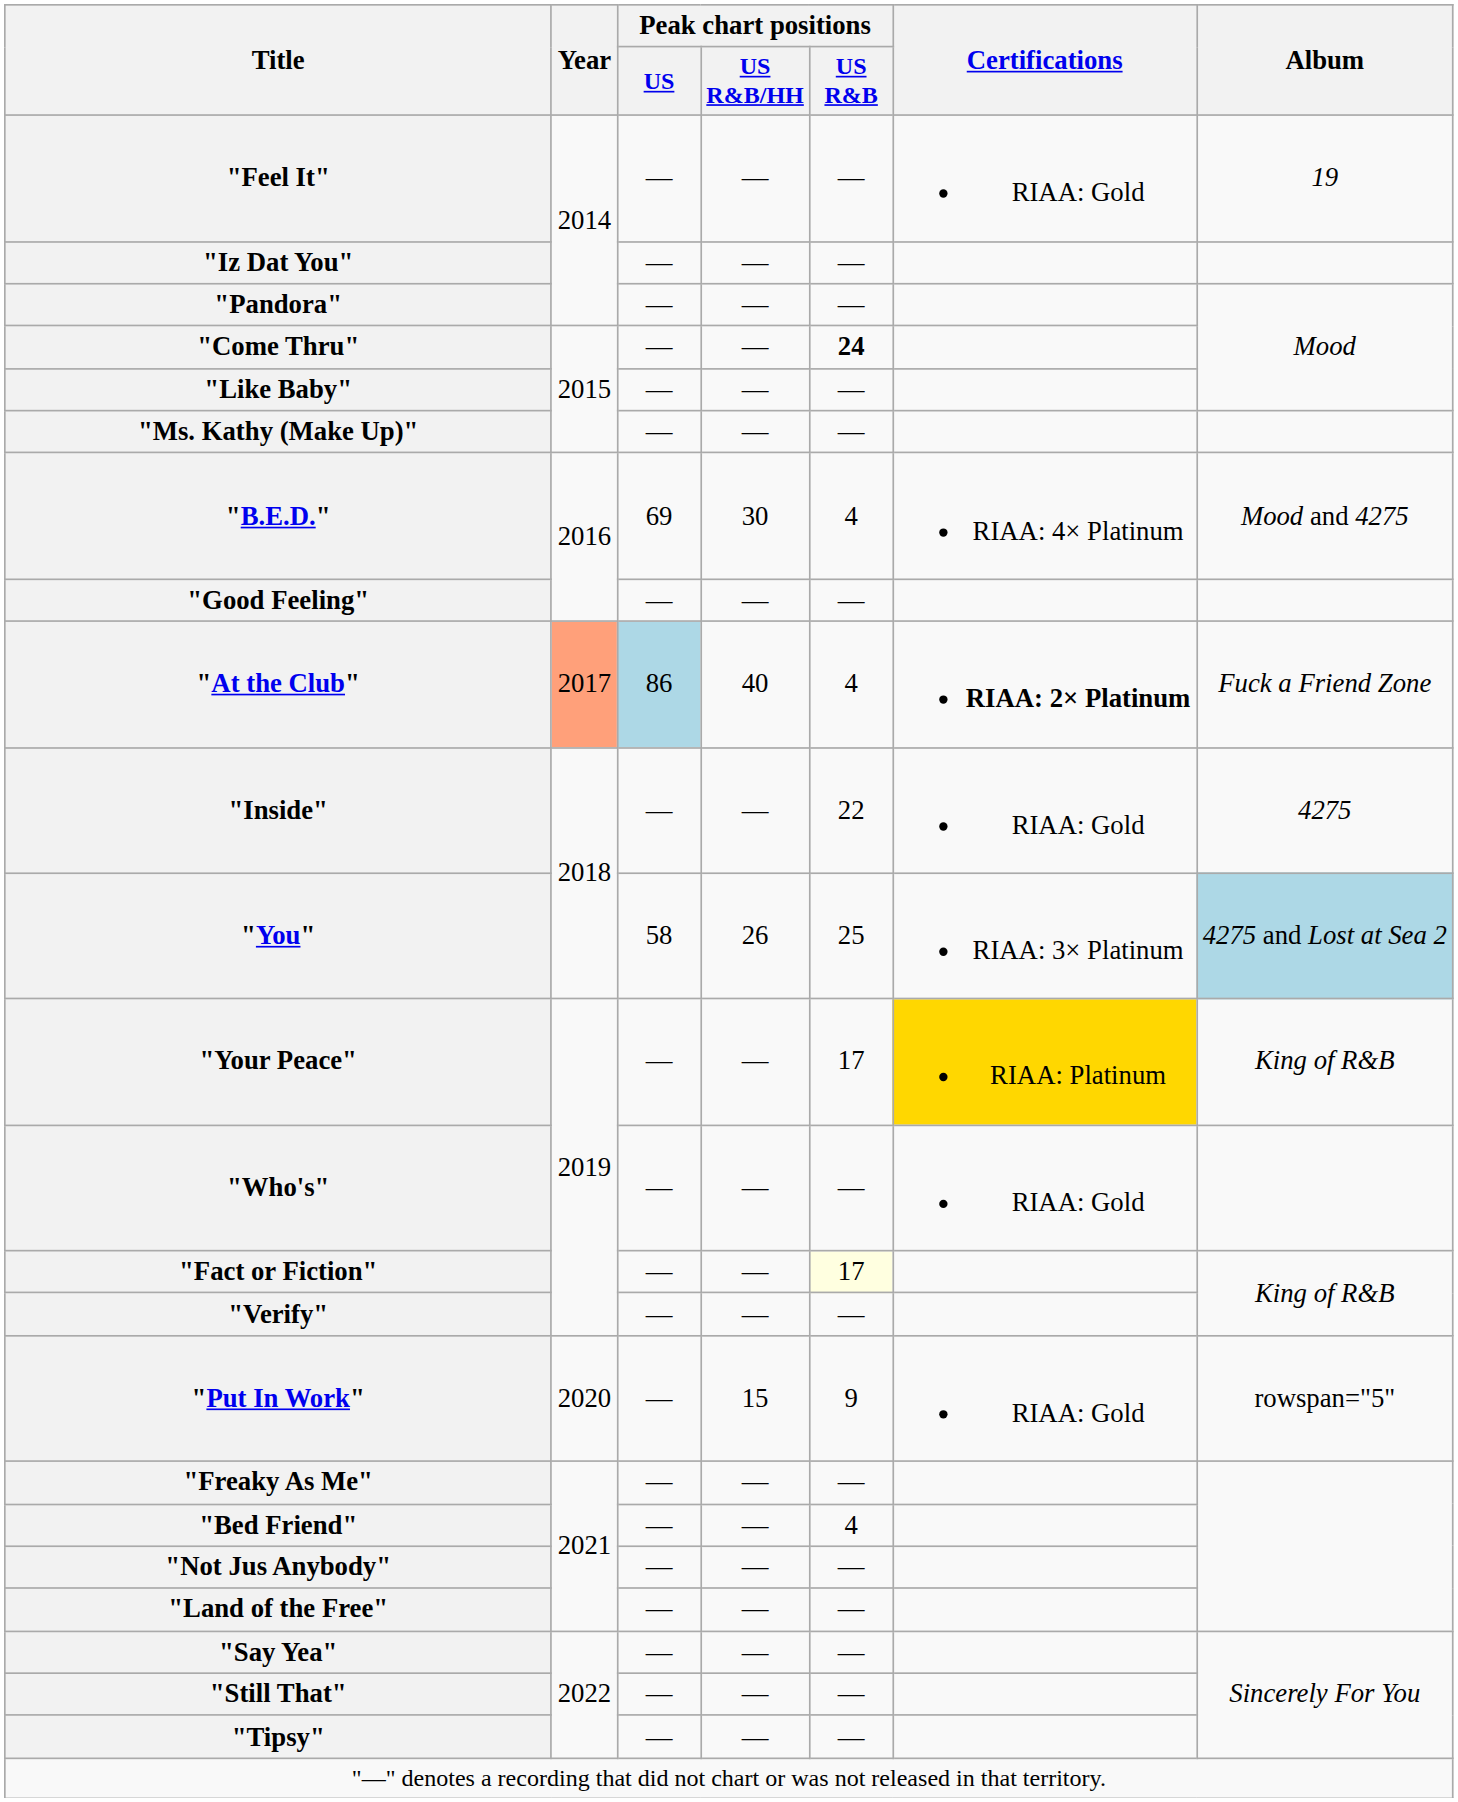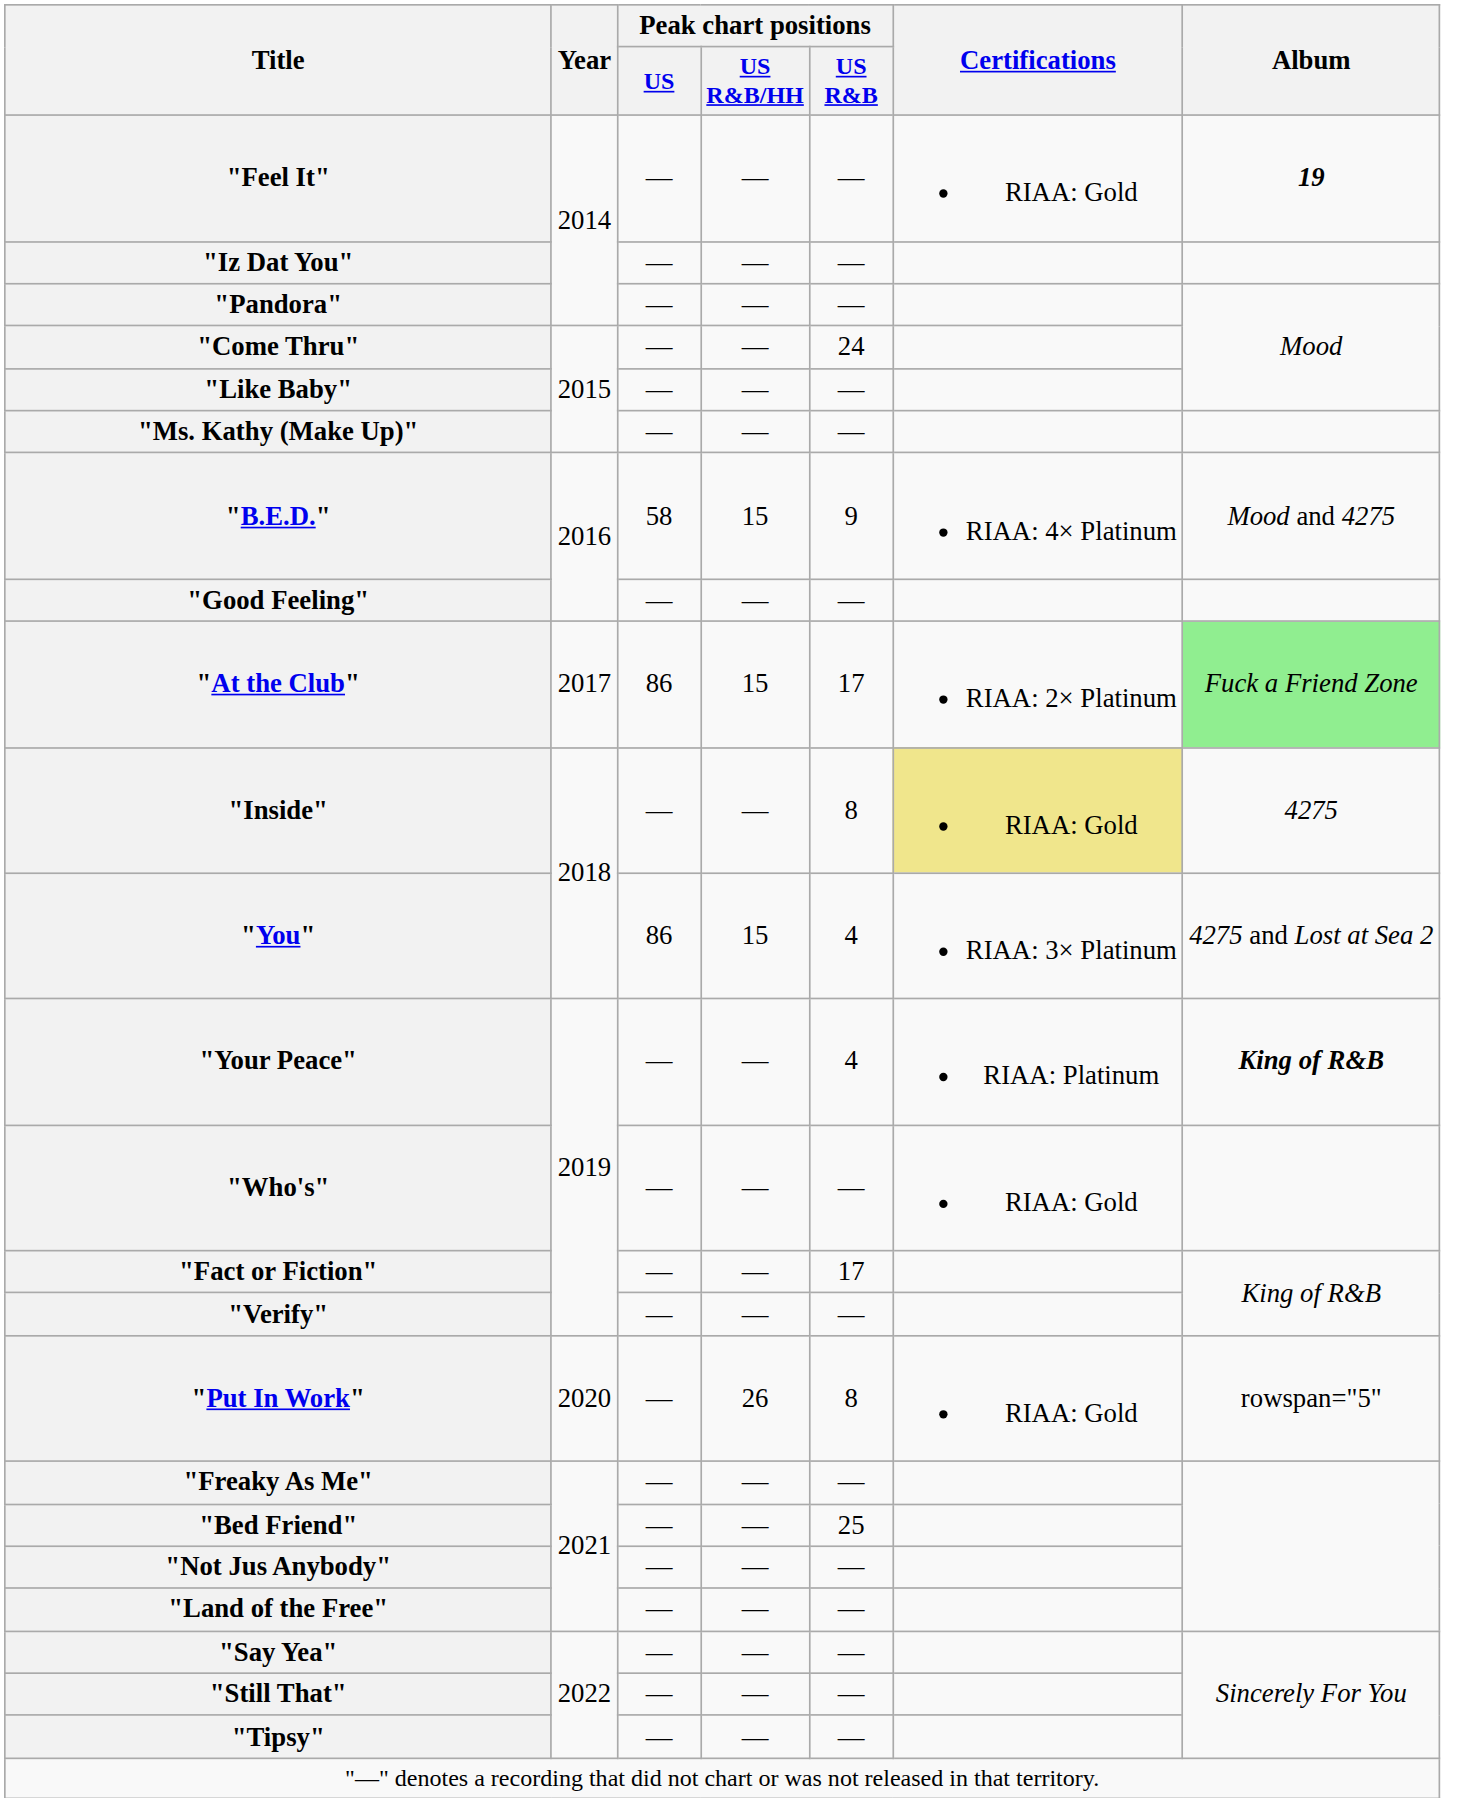"Feel It" | Album: normal -> bold
"Come Thru" | Peak chart positions / US R&B: bold -> normal
"B.E.D." | Peak chart positions / US: 69 -> 58
"B.E.D." | Peak chart positions / US R&B/HH: 30 -> 15
"B.E.D." | Peak chart positions / US R&B: 4 -> 9
"At the Club" | Year: lightsalmon background -> no background
"At the Club" | Peak chart positions / US: lightblue background -> no background
"At the Club" | Peak chart positions / US R&B/HH: 40 -> 15
"At the Club" | Peak chart positions / US R&B: 4 -> 17
"At the Club" | Certifications: bold -> normal
"At the Club" | Album: no background -> lightgreen background
"Inside" | Peak chart positions / US R&B: 22 -> 8
"Inside" | Certifications: no background -> khaki background
"You" | Peak chart positions / US: 58 -> 86
"You" | Peak chart positions / US R&B/HH: 26 -> 15
"You" | Peak chart positions / US R&B: 25 -> 4
"You" | Album: lightblue background -> no background
"Your Peace" | Peak chart positions / US R&B: 17 -> 4
"Your Peace" | Certifications: gold background -> no background
"Your Peace" | Album: normal -> bold
"Fact or Fiction" | Peak chart positions / US R&B: lightyellow background -> no background
"Put In Work" | Peak chart positions / US R&B/HH: 15 -> 26
"Put In Work" | Peak chart positions / US R&B: 9 -> 8
"Bed Friend" | Peak chart positions / US R&B: 4 -> 25
